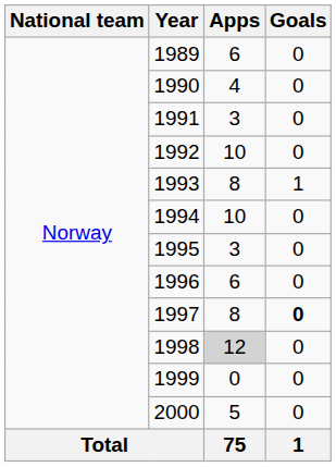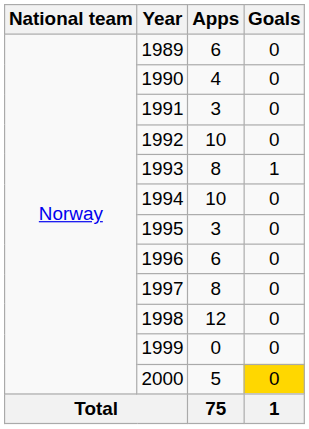1997 | Goals: bold -> normal
1998 | Apps: lightgrey background -> no background
2000 | Goals: no background -> gold background
